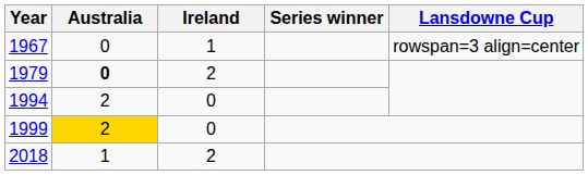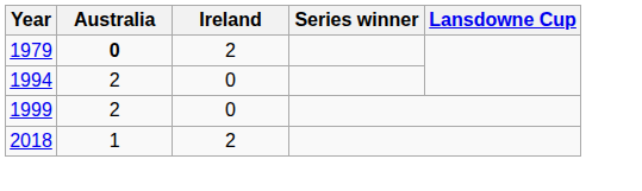- row: 1967 | 0 | 1 | rowspan=3 align=center
1999 | Australia: gold background -> no background
